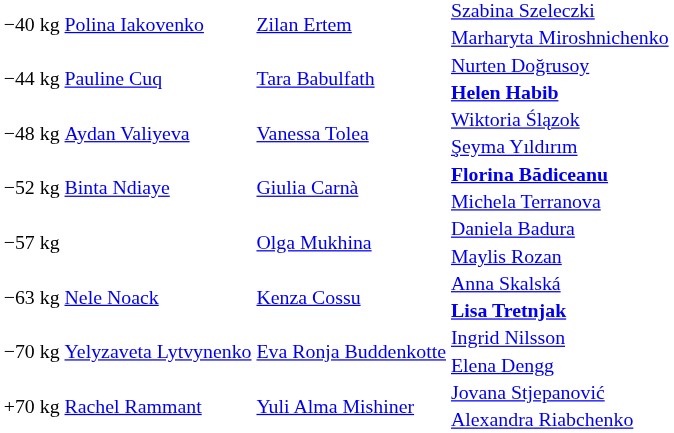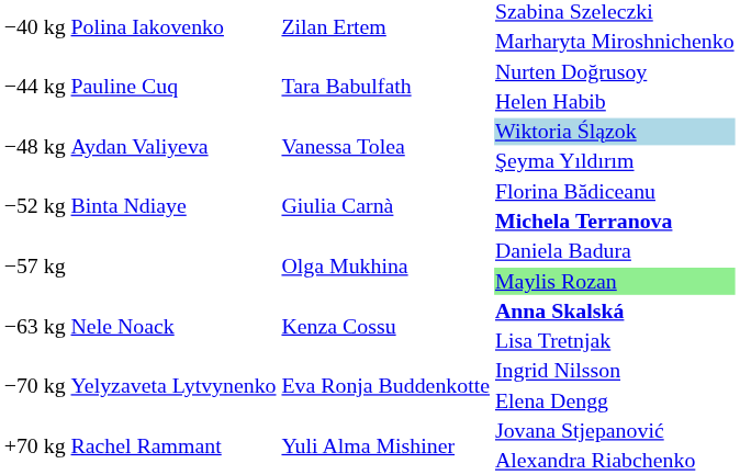Helen Habib | column 4: bold -> normal
Wiktoria Ślązok | column 4: no background -> lightblue background
Florina Bădiceanu | column 4: bold -> normal
Michela Terranova | column 4: normal -> bold
Maylis Rozan | column 4: no background -> lightgreen background
Anna Skalská | column 4: normal -> bold
Lisa Tretnjak | column 4: bold -> normal
